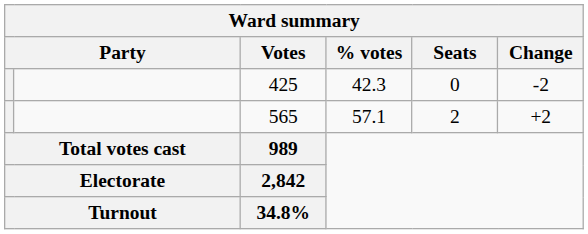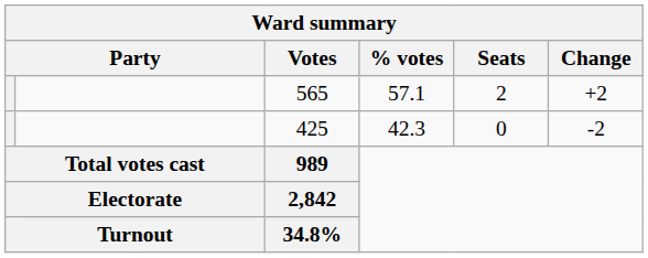rows swapped: 565 <-> 425
